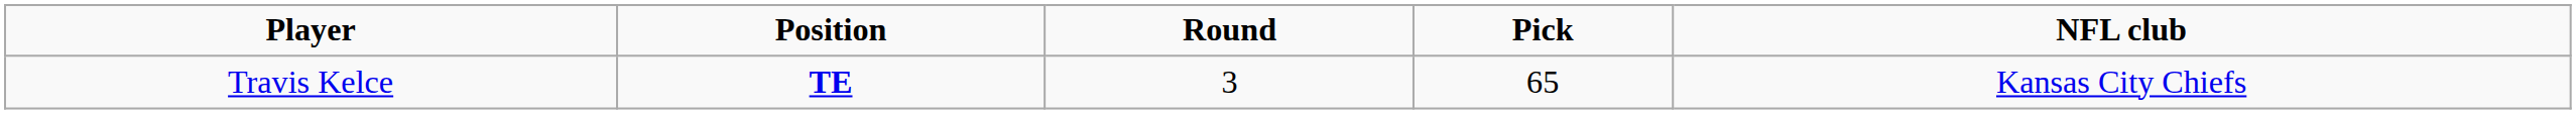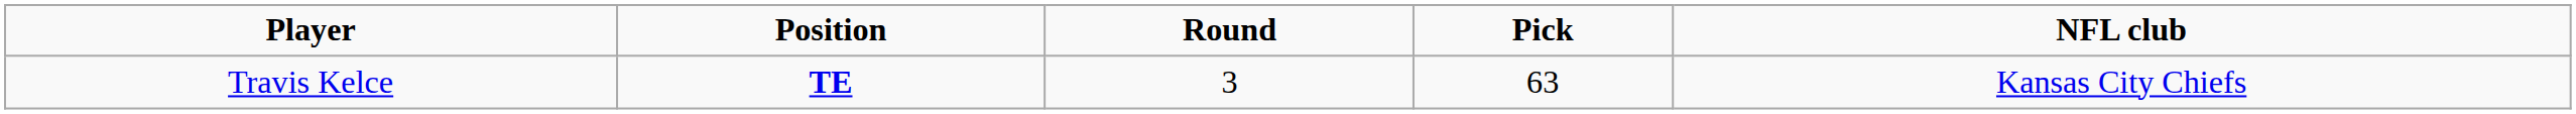Travis Kelce | Pick: 65 -> 63
